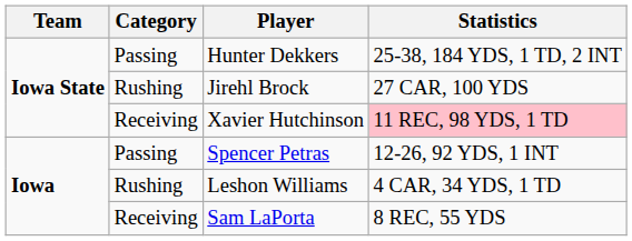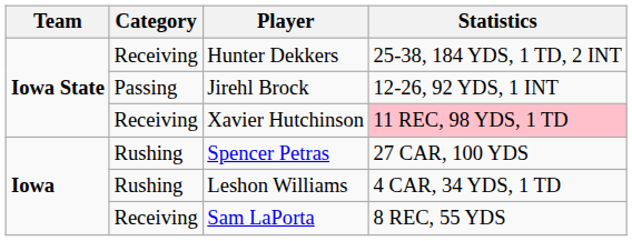Hunter Dekkers | Category: Passing -> Receiving
Jirehl Brock | Category: Rushing -> Passing
Jirehl Brock | Statistics: 27 CAR, 100 YDS -> 12-26, 92 YDS, 1 INT
Spencer Petras | Category: Passing -> Rushing
Spencer Petras | Statistics: 12-26, 92 YDS, 1 INT -> 27 CAR, 100 YDS
